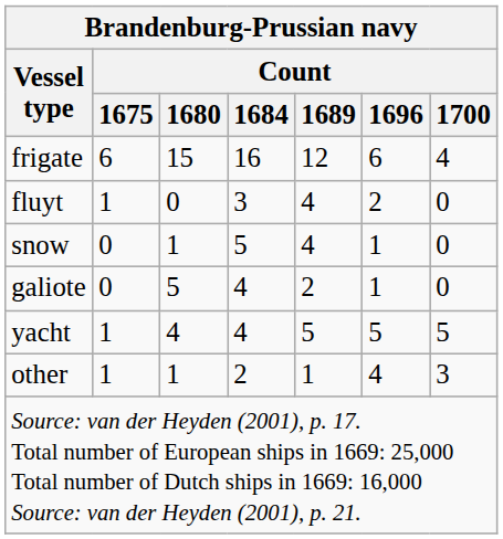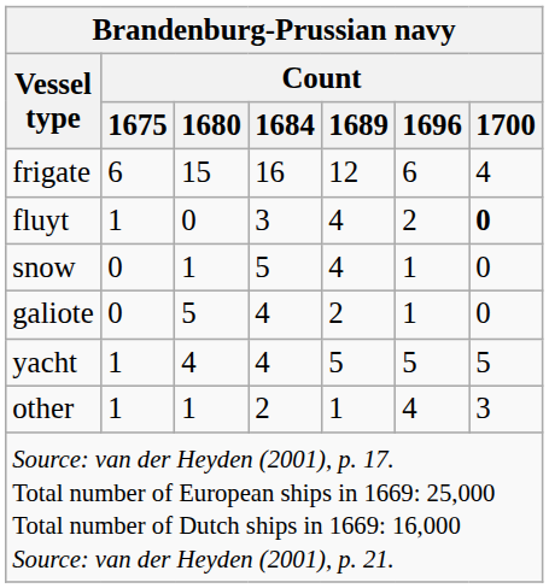fluyt | Count / 1700: normal -> bold
